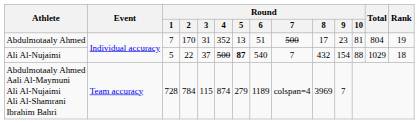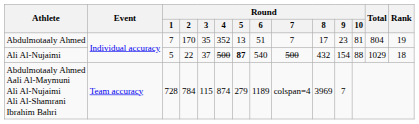Abdulmotaaly Ahmed | Round / 3: 31 -> 35
Abdulmotaaly Ahmed | Round / 7: 500 -> 7
Ali Al-Nujaimi | Round / 7: 7 -> 500
